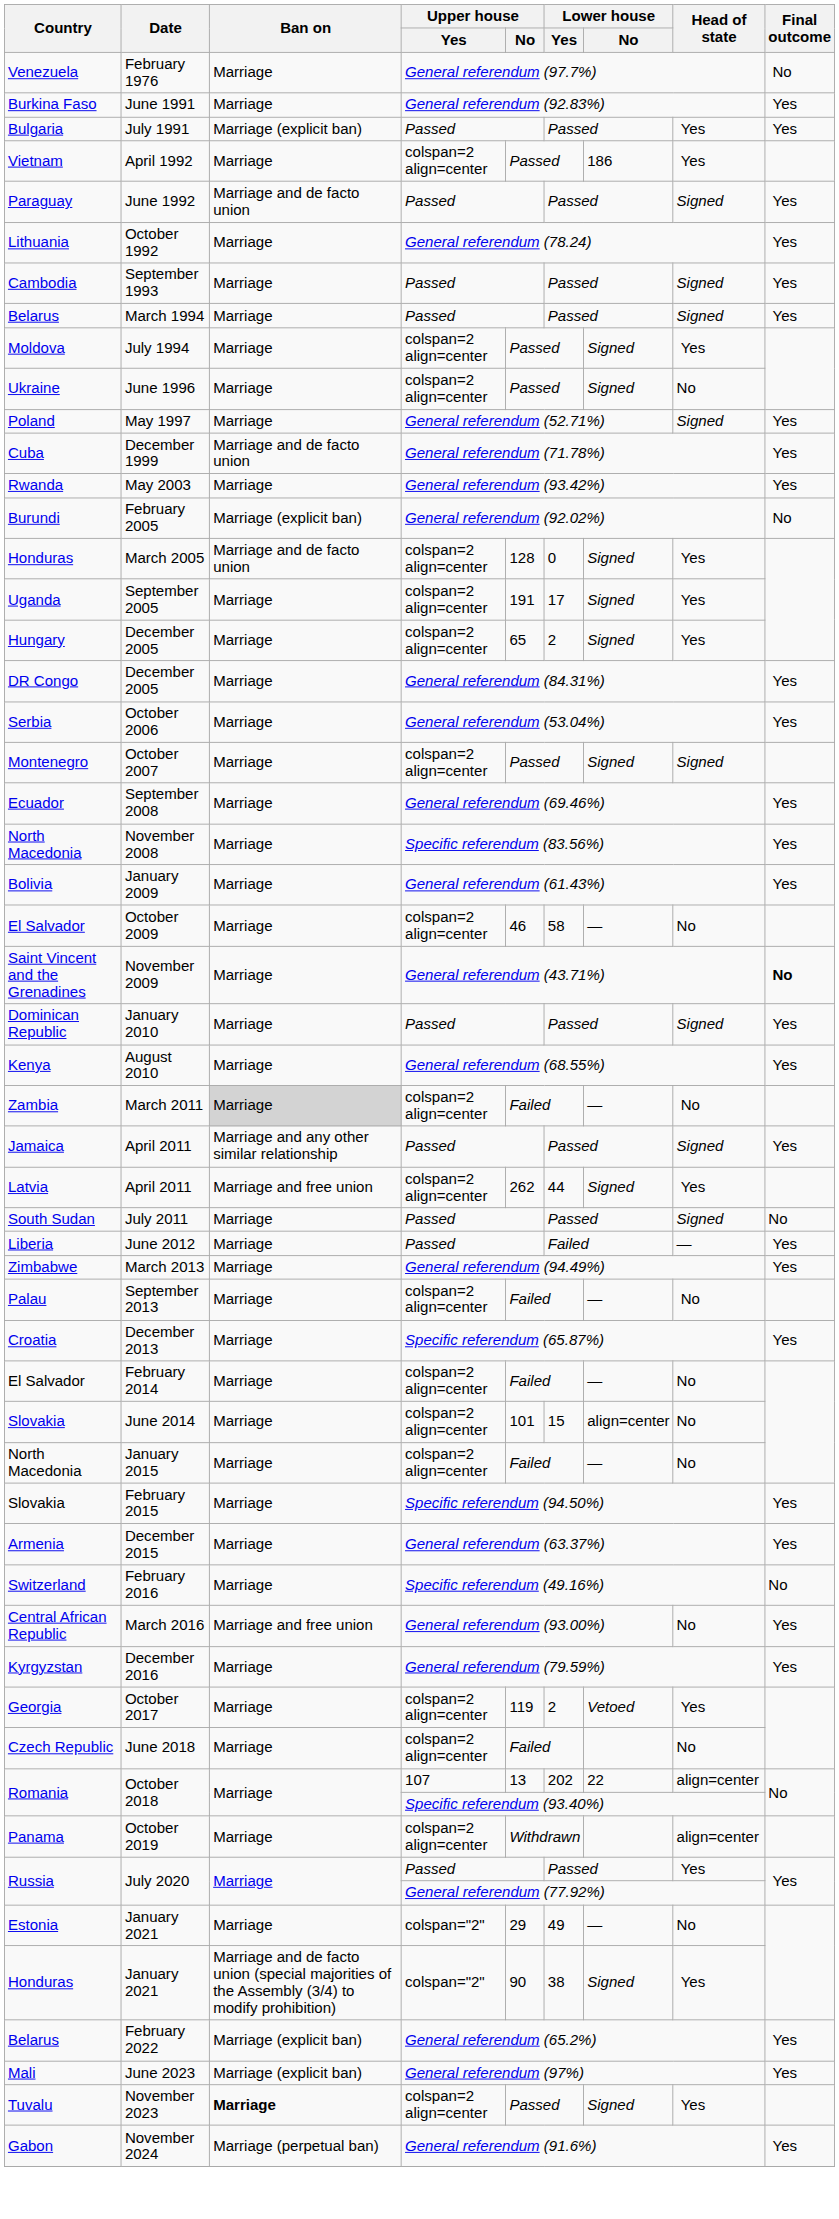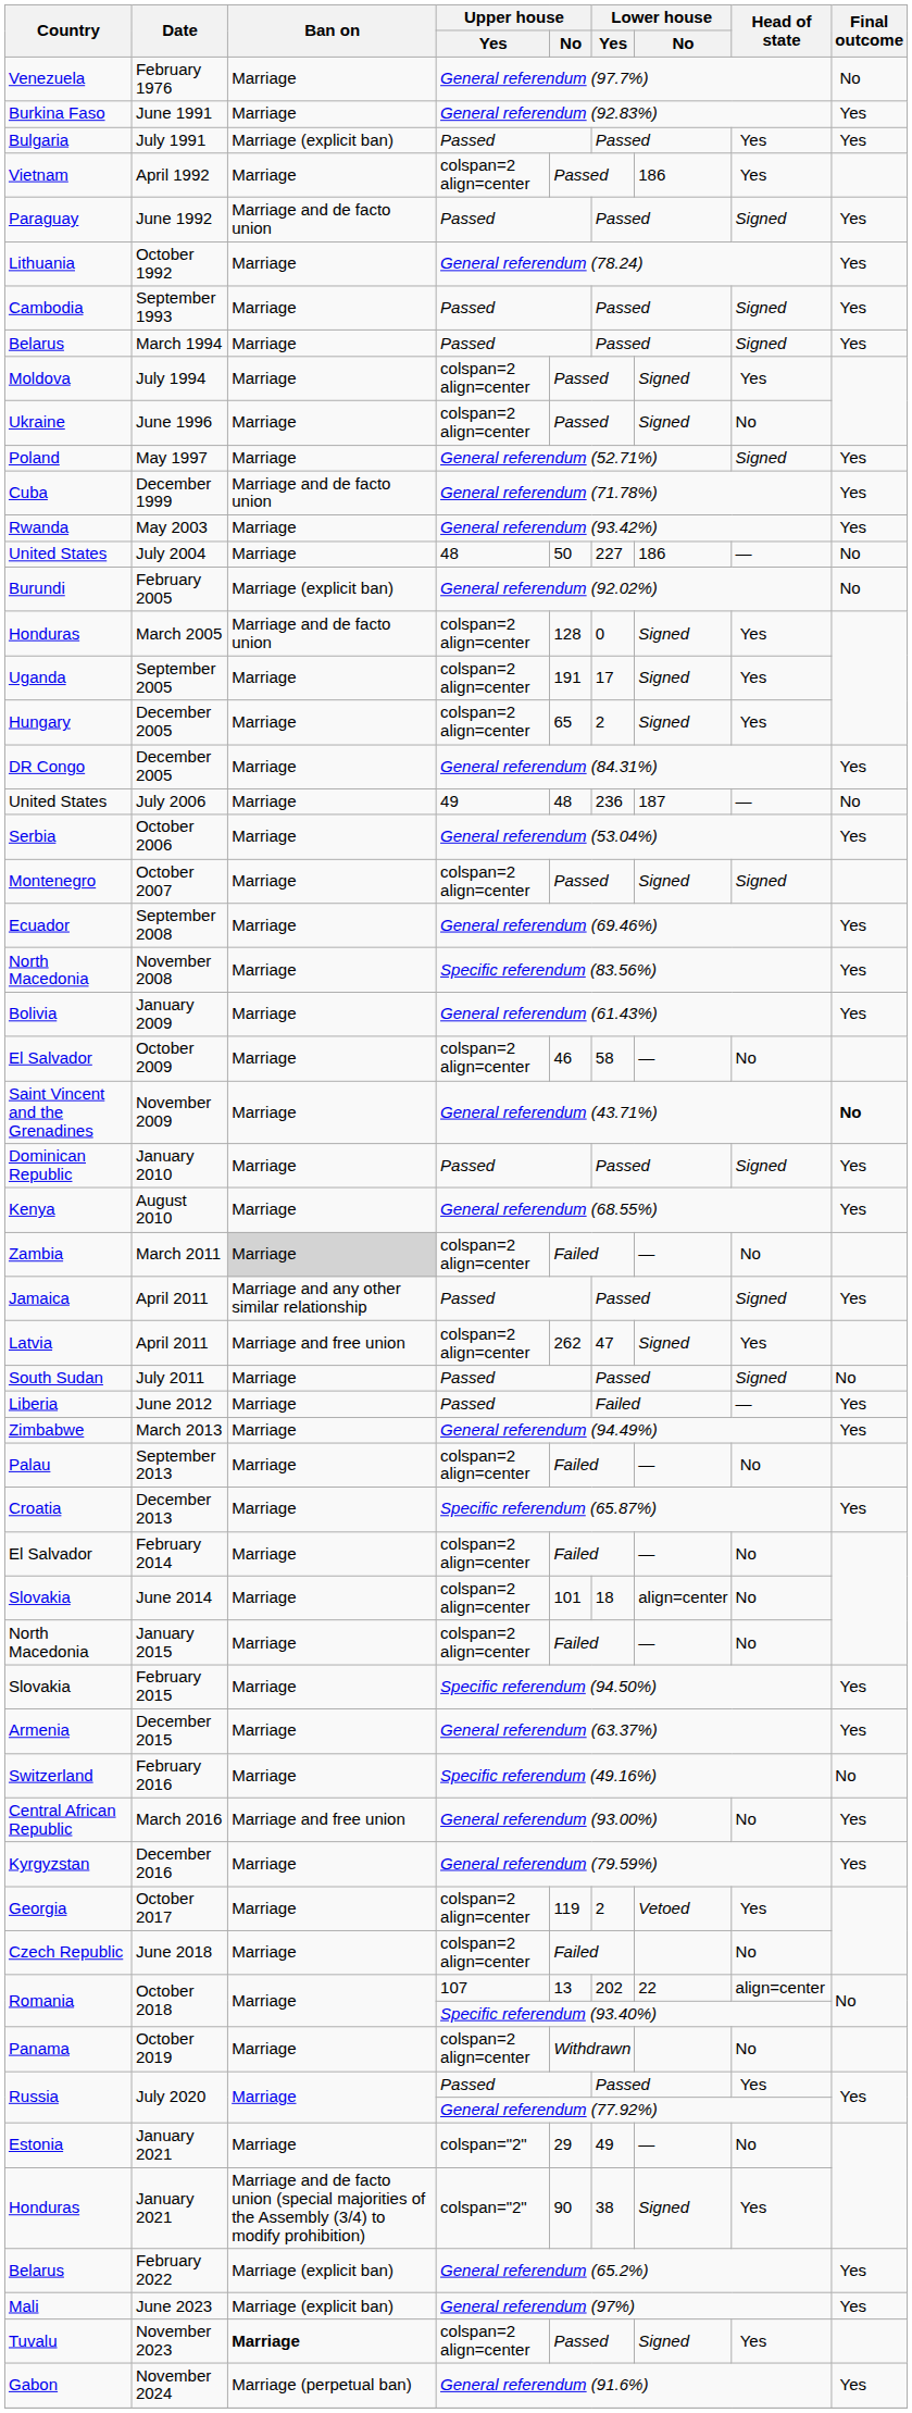+ row: United States | July 2004 | Marriage | 48 | 50 | 227 | 186 | — | No
+ row: United States | July 2006 | Marriage | 49 | 48 | 236 | 187 | — | No
April 2011 / colspan=2 align=center | Lower house / Yes: 44 -> 47
June 2014 | Lower house / Yes: 15 -> 18
October 2019 | Head of state: align=center -> No
